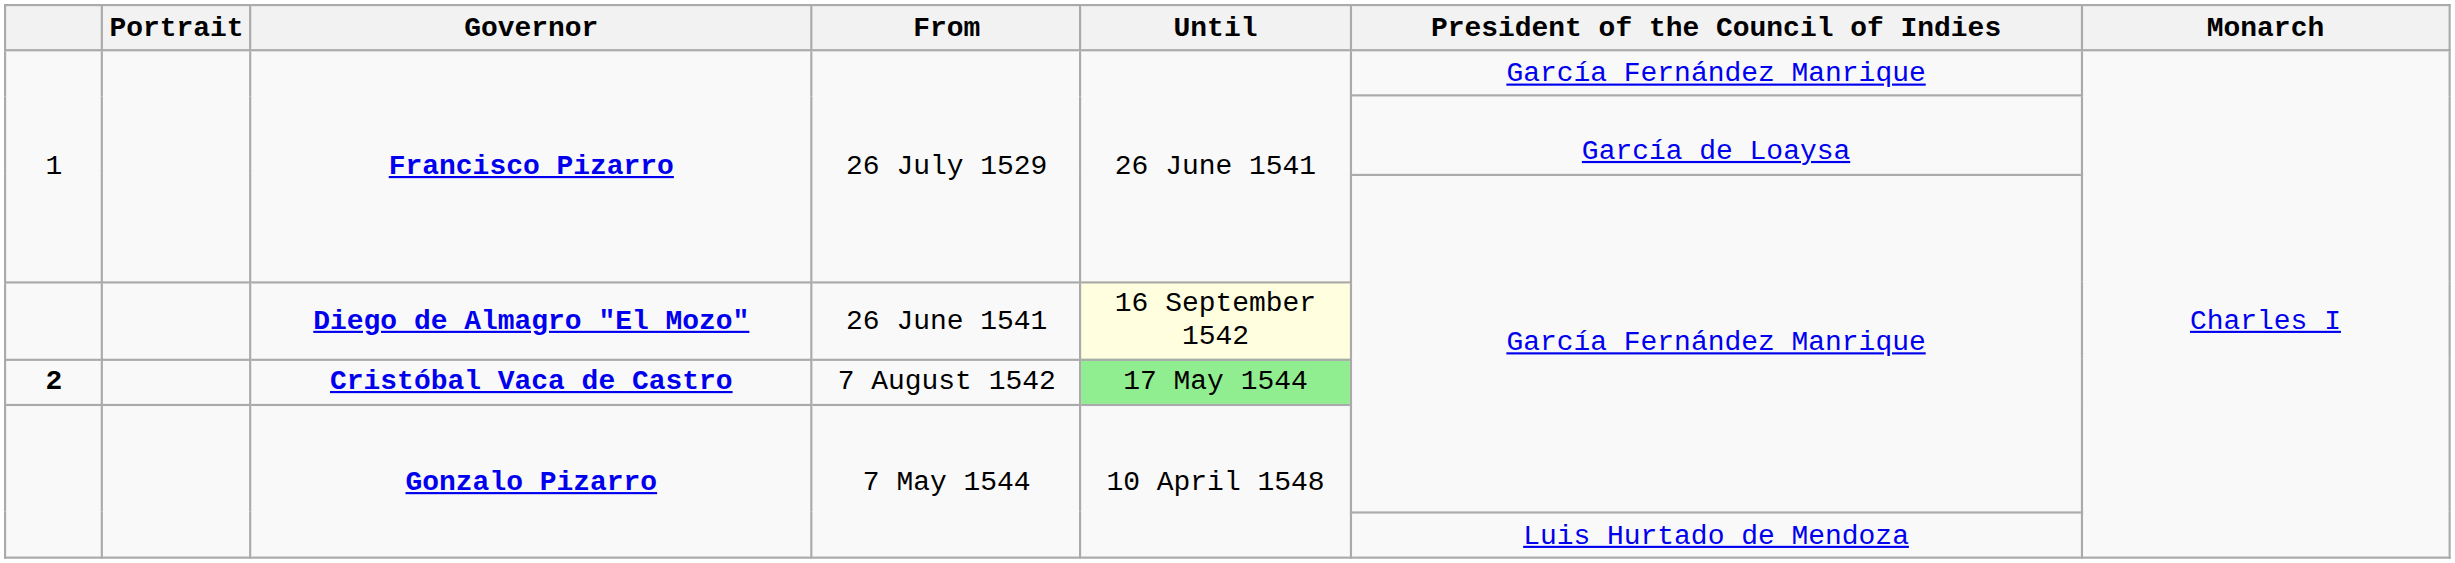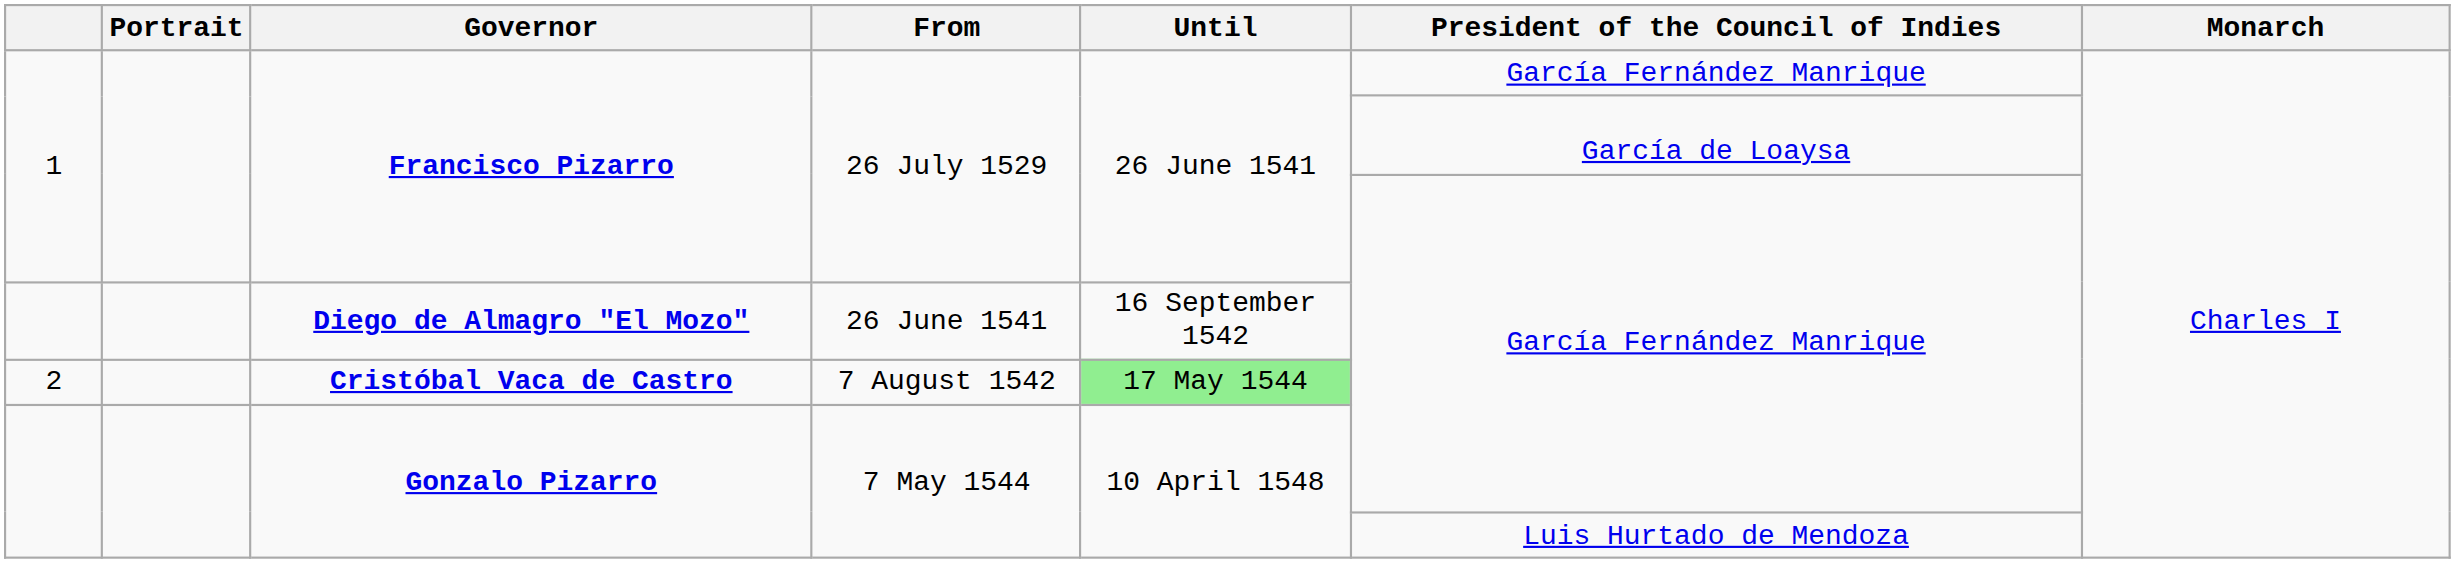Diego de Almagro "El Mozo" | Until: lightyellow background -> no background
Cristóbal Vaca de Castro | column 1: bold -> normal
